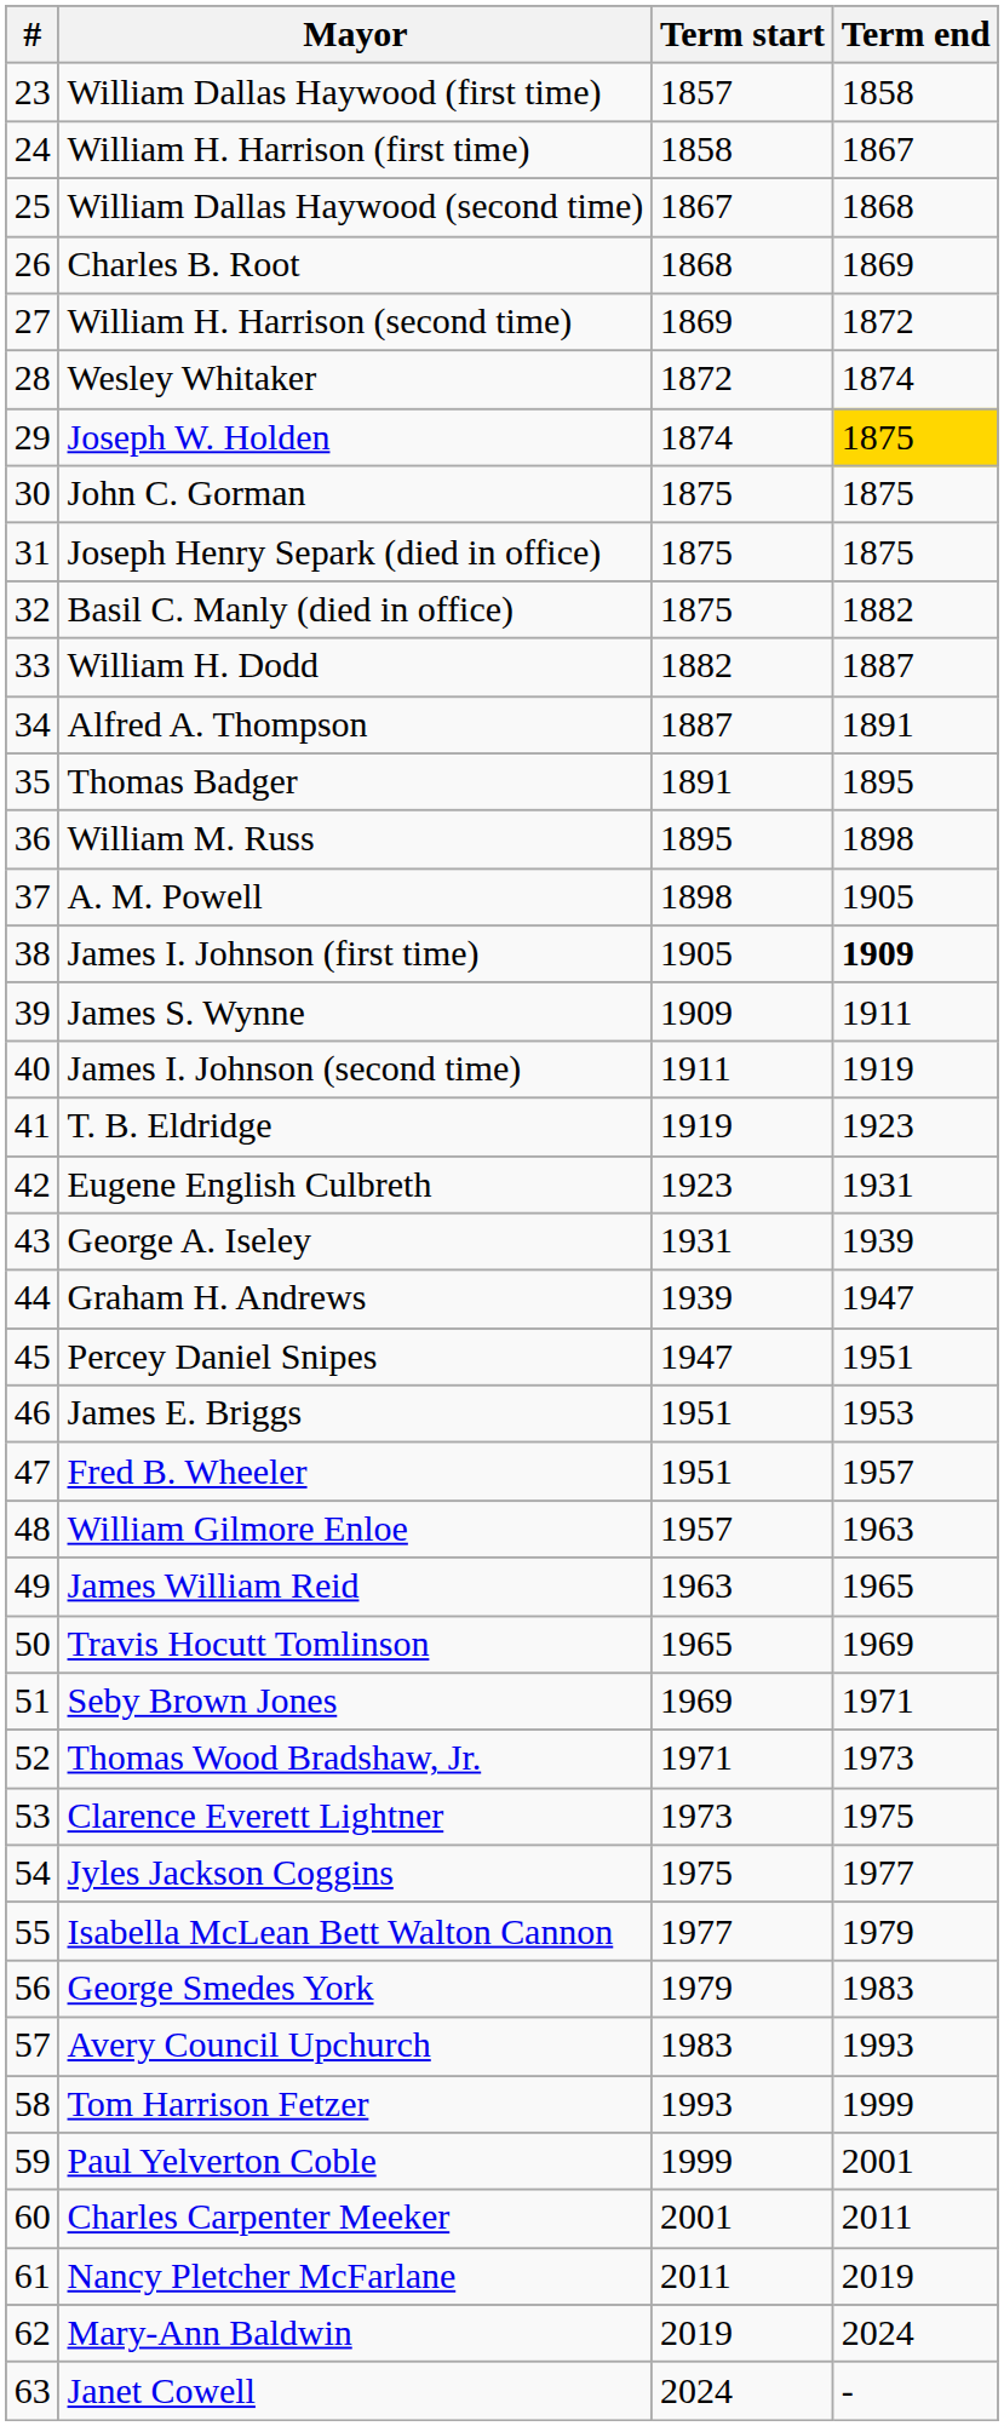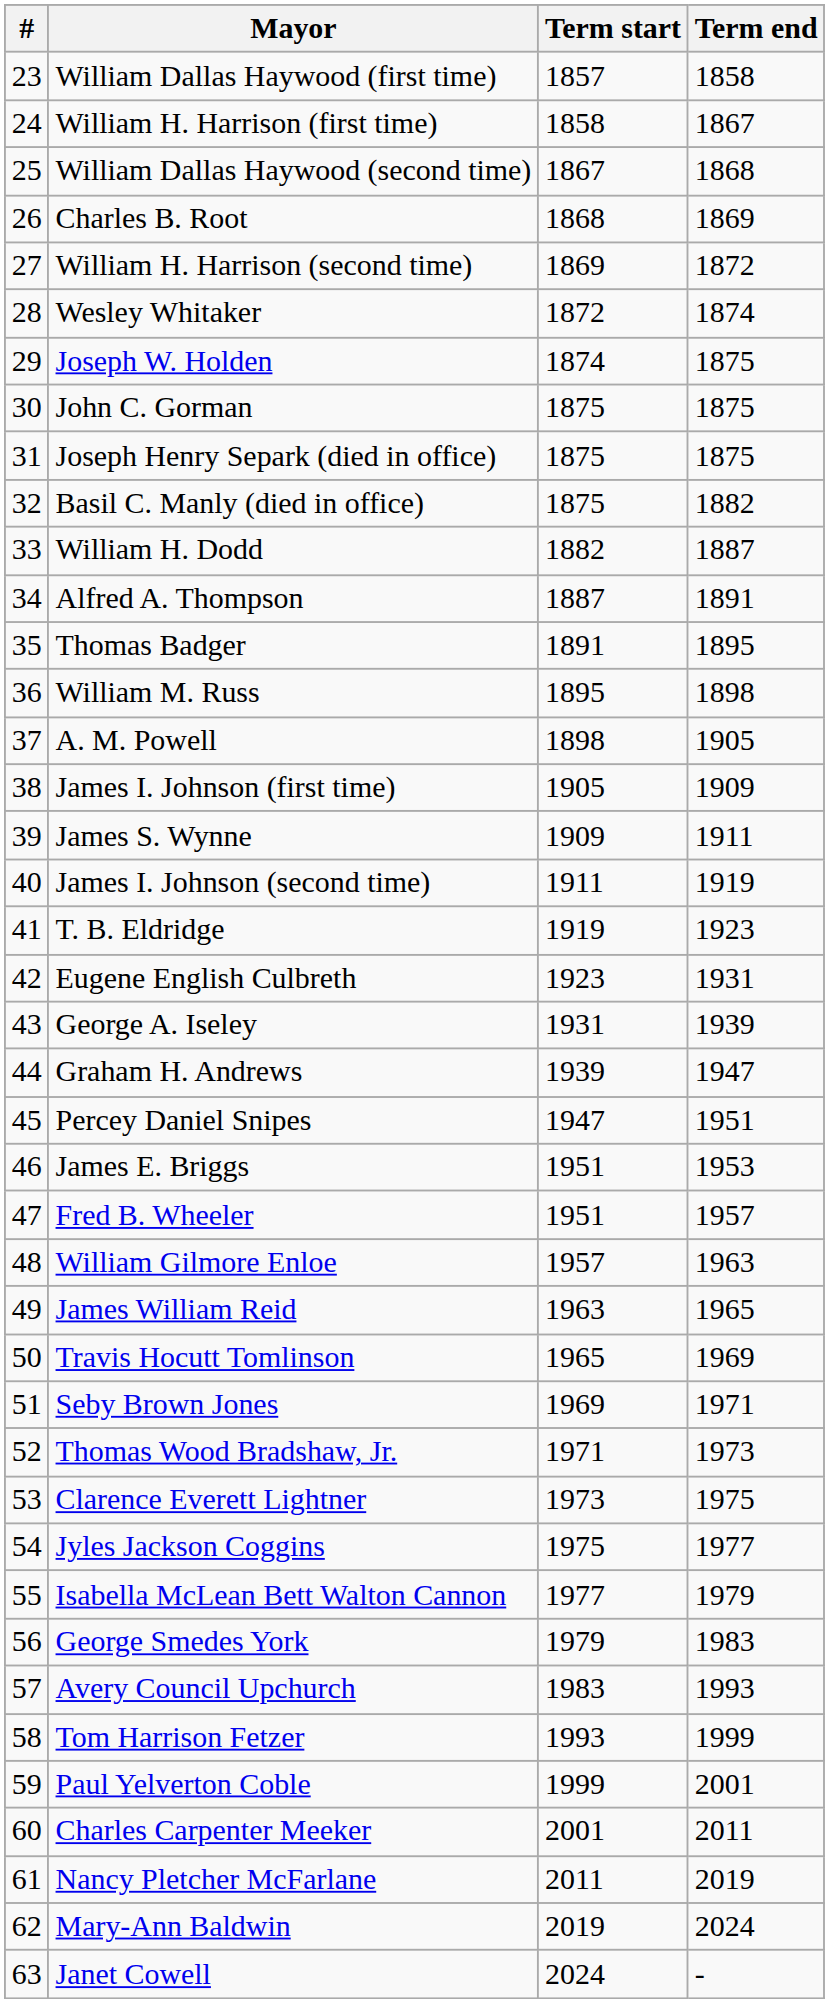Joseph W. Holden | Term end: gold background -> no background
James I. Johnson (first time) | Term end: bold -> normal
